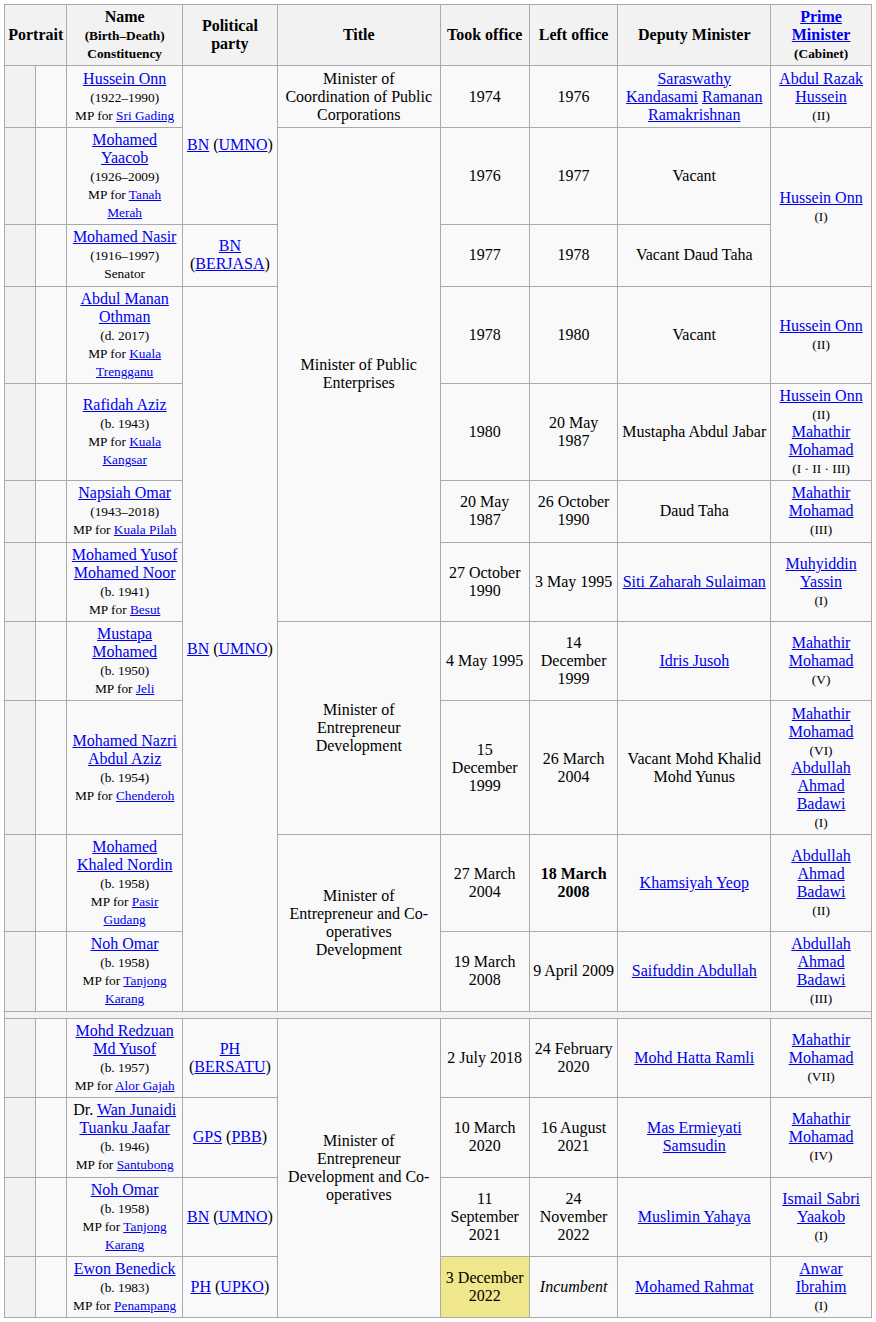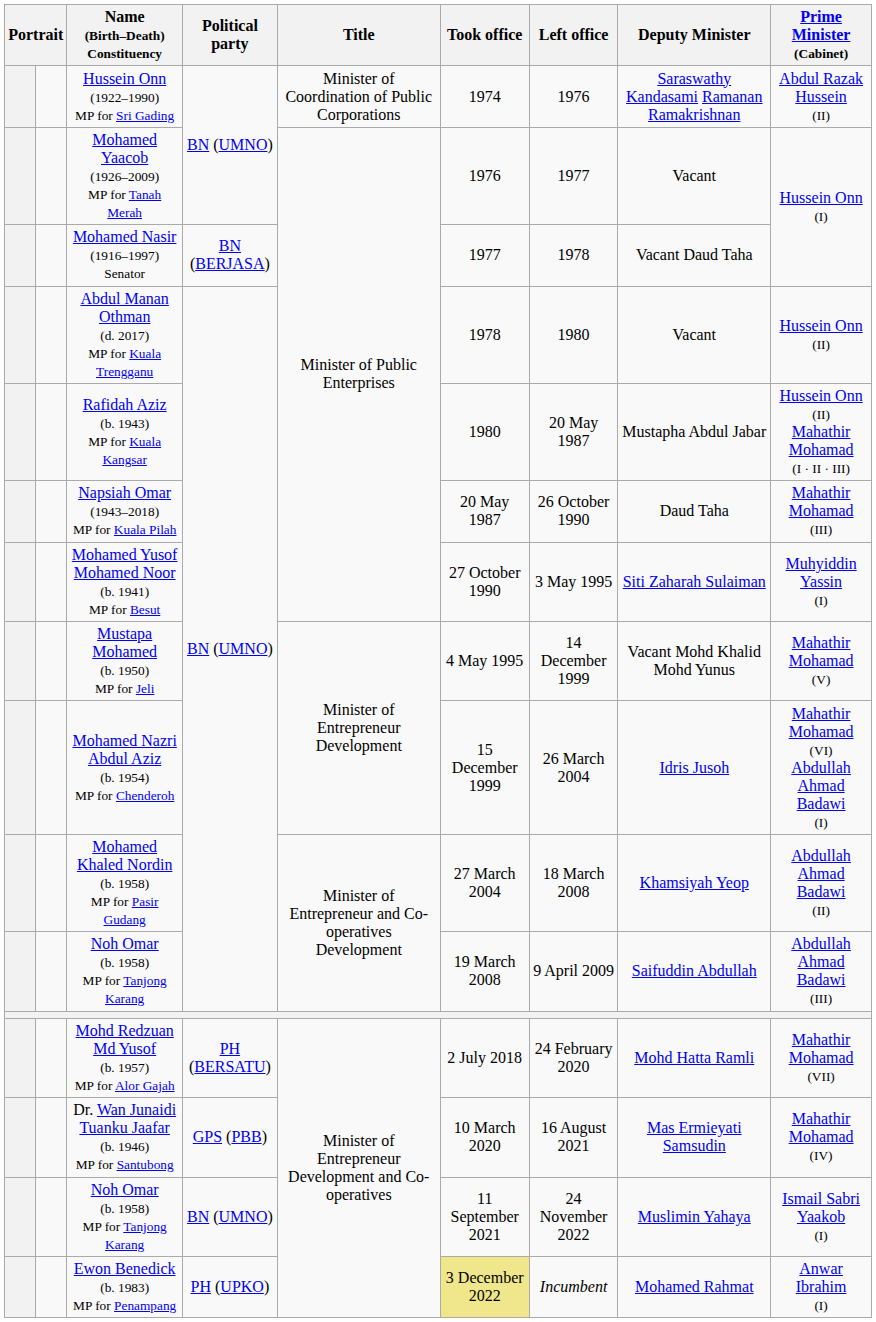Mustapa Mohamed (b. 1950) MP for Jeli | Deputy Minister: Idris Jusoh -> Vacant Mohd Khalid Mohd Yunus
Mohamed Nazri Abdul Aziz (b. 1954) MP for Chenderoh | Deputy Minister: Vacant Mohd Khalid Mohd Yunus -> Idris Jusoh
Mohamed Khaled Nordin (b. 1958) MP for Pasir Gudang | Left office: bold -> normal
